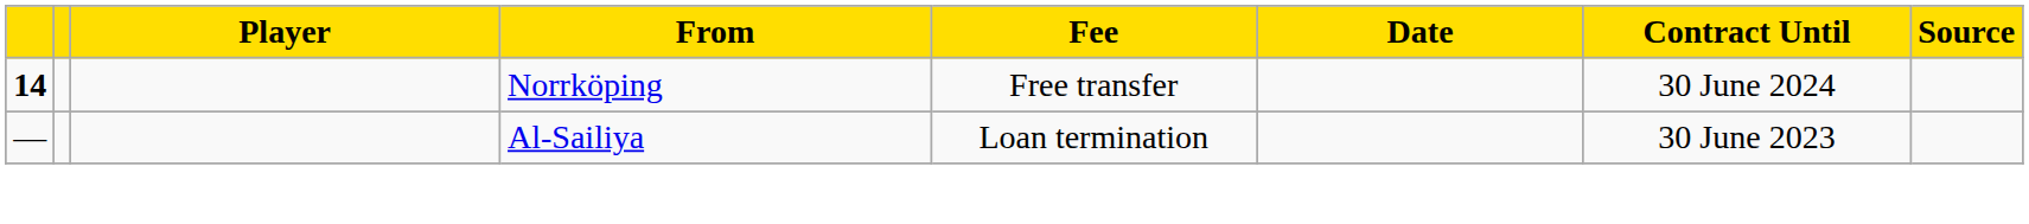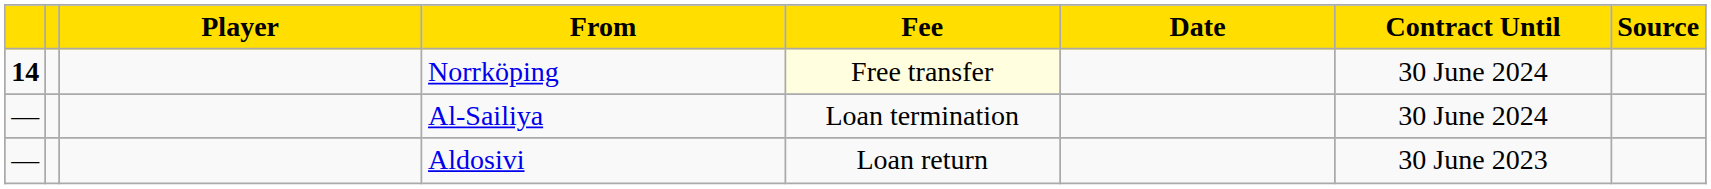Norrköping | Fee: no background -> lightyellow background
Al-Sailiya | Contract Until: 30 June 2023 -> 30 June 2024
+ row: — | Aldosivi | Loan return | 30 June 2023
